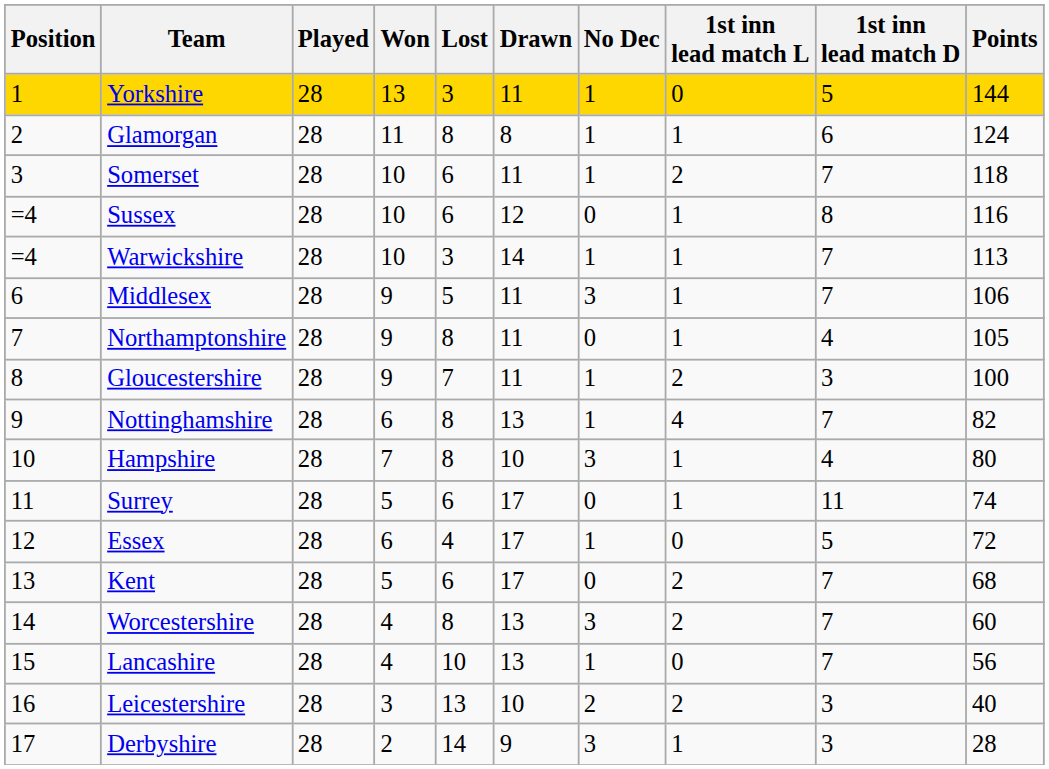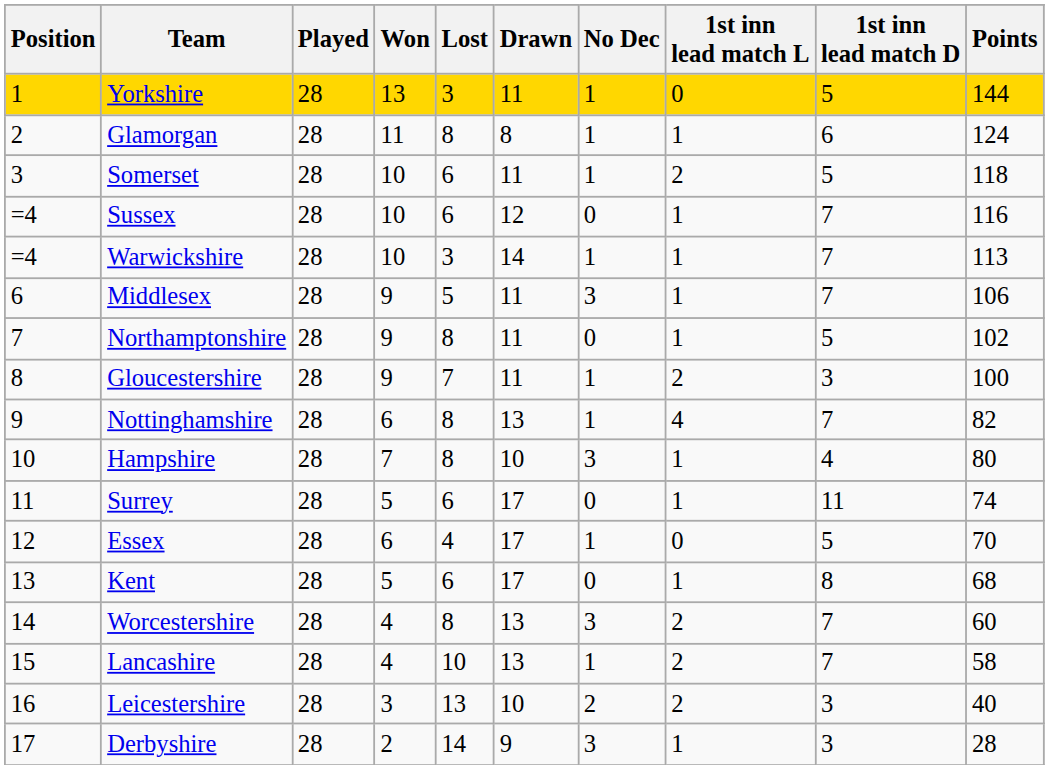Somerset | 1st inn lead match D: 7 -> 5
Sussex | 1st inn lead match D: 8 -> 7
Northamptonshire | 1st inn lead match D: 4 -> 5
Northamptonshire | Points: 105 -> 102
Essex | Points: 72 -> 70
Kent | 1st inn lead match L: 2 -> 1
Kent | 1st inn lead match D: 7 -> 8
Lancashire | 1st inn lead match L: 0 -> 2
Lancashire | Points: 56 -> 58
